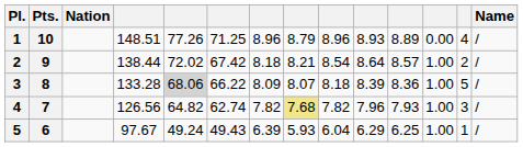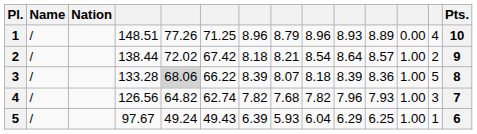columns swapped: Name <-> Pts.
row 4 | column 7: 8.09 -> 8.39
row 5 | column 8: khaki background -> no background
